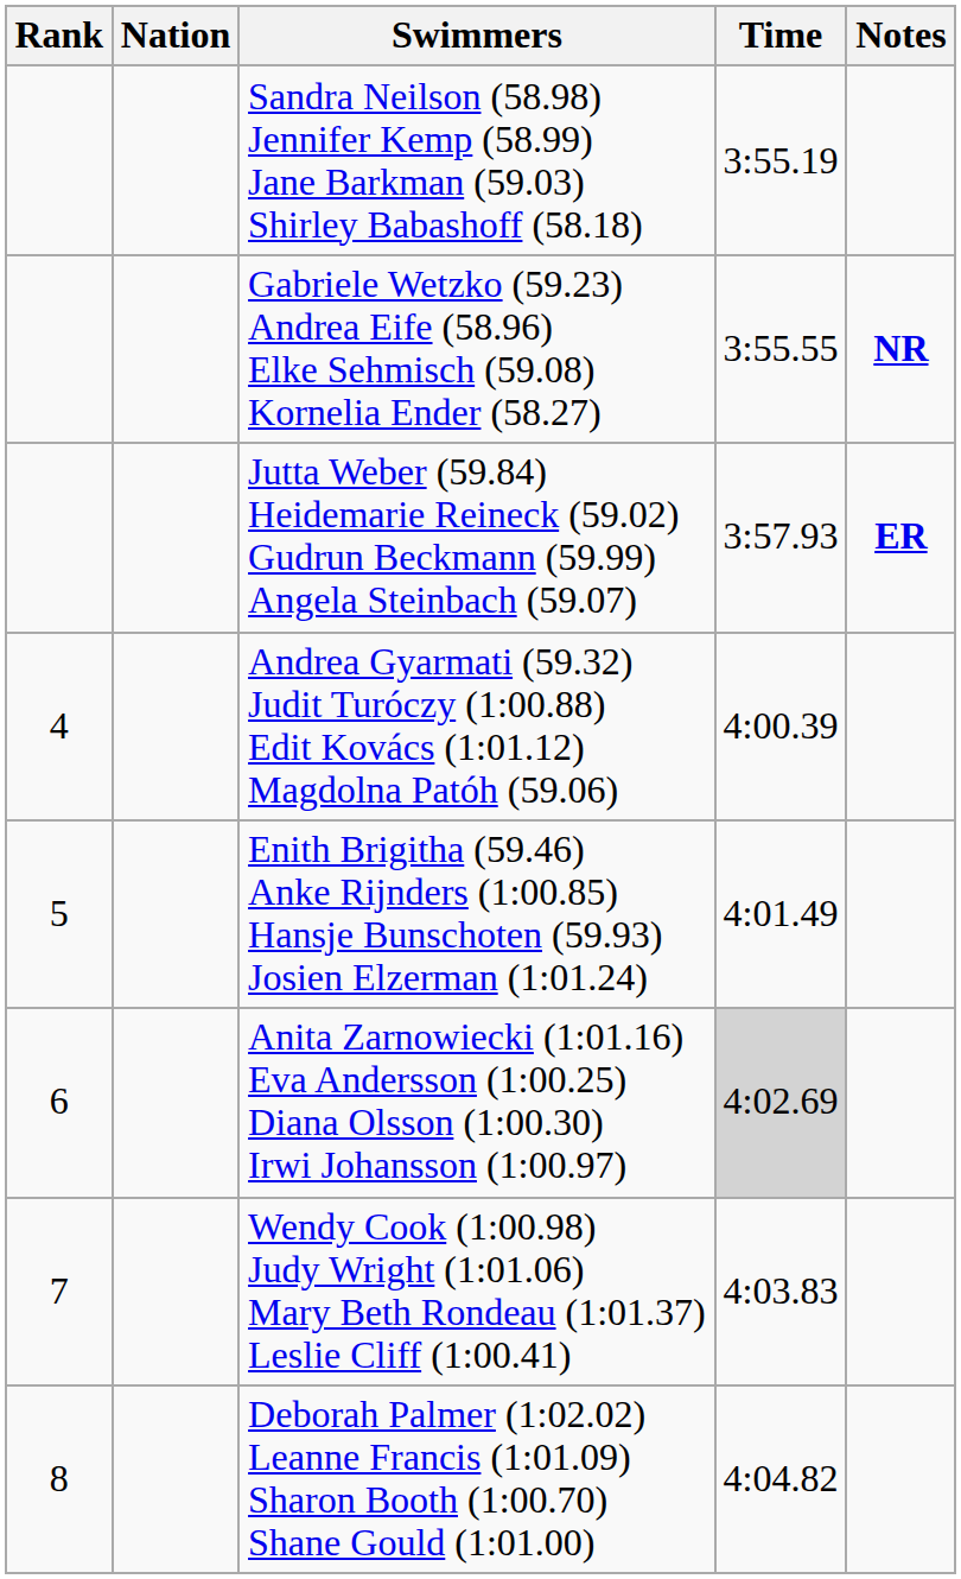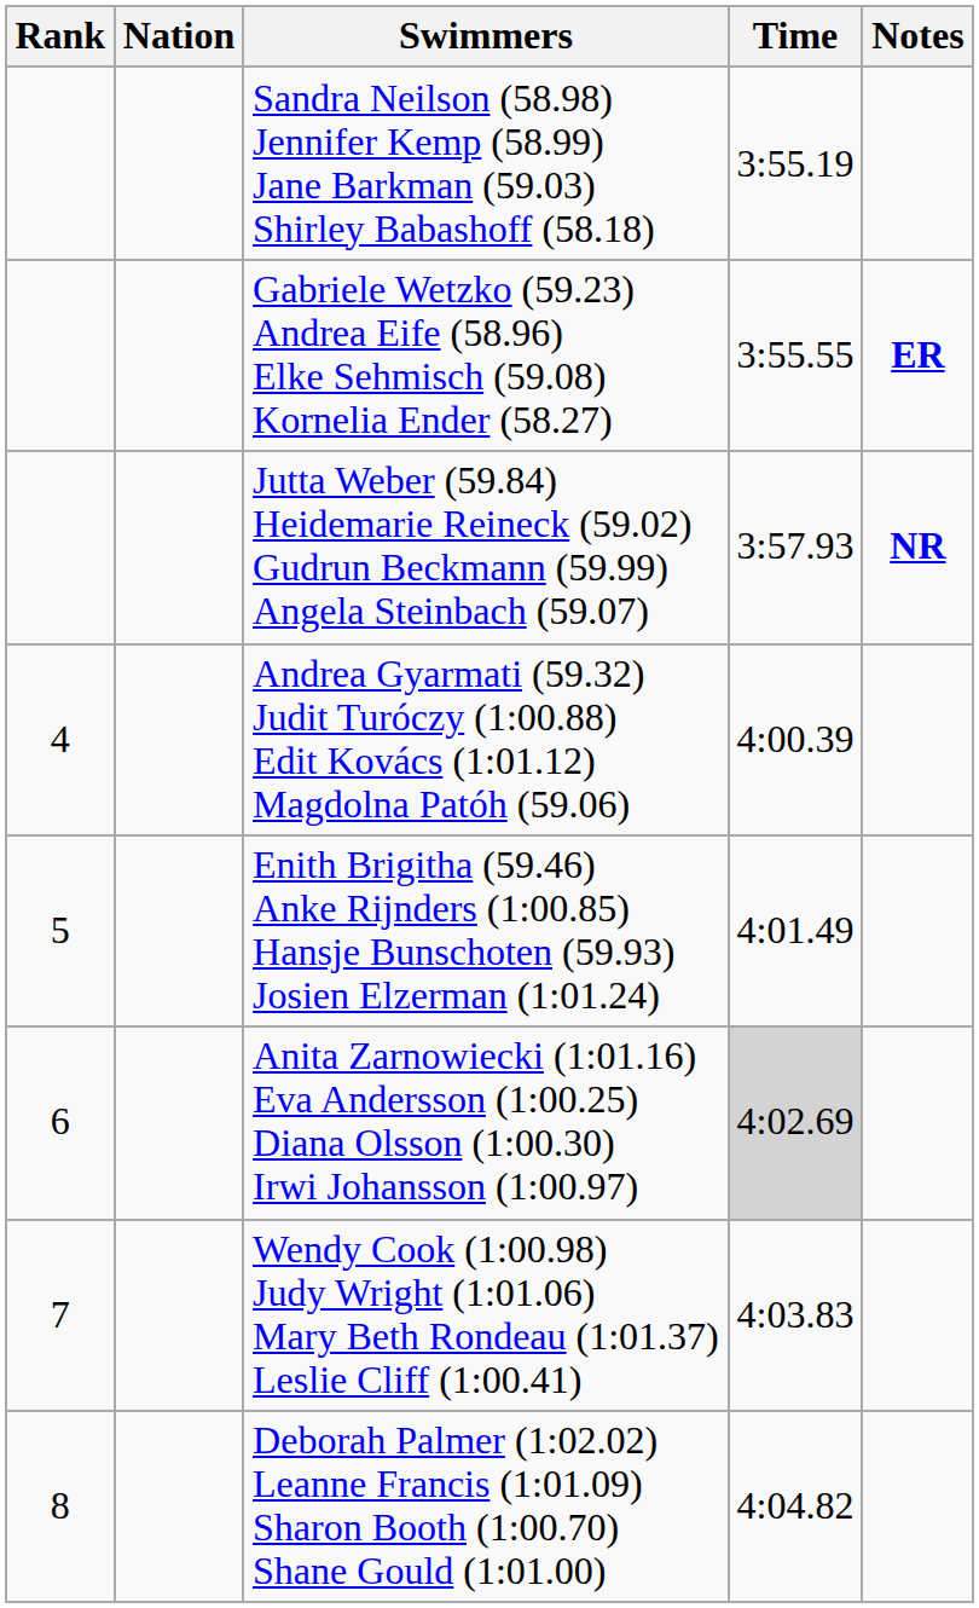row 3 | Notes: NR -> ER
row 4 | Notes: ER -> NR
